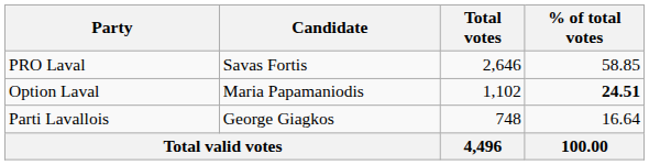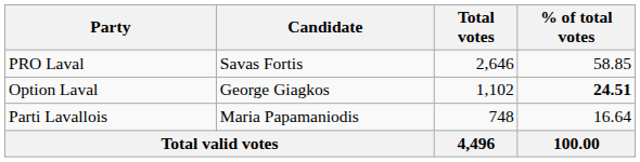Option Laval | Candidate: Maria Papamaniodis -> George Giagkos
Parti Lavallois | Candidate: George Giagkos -> Maria Papamaniodis
